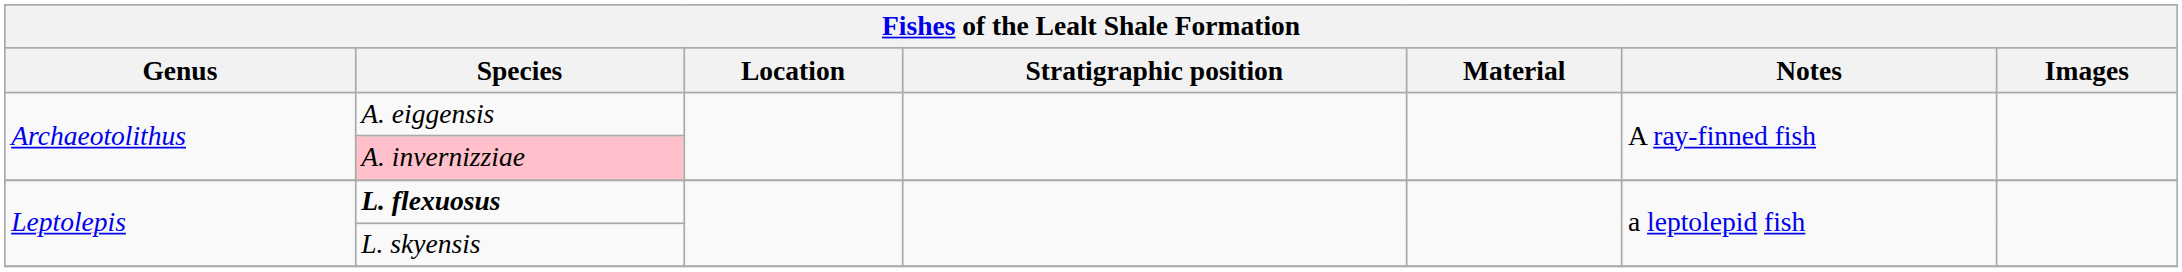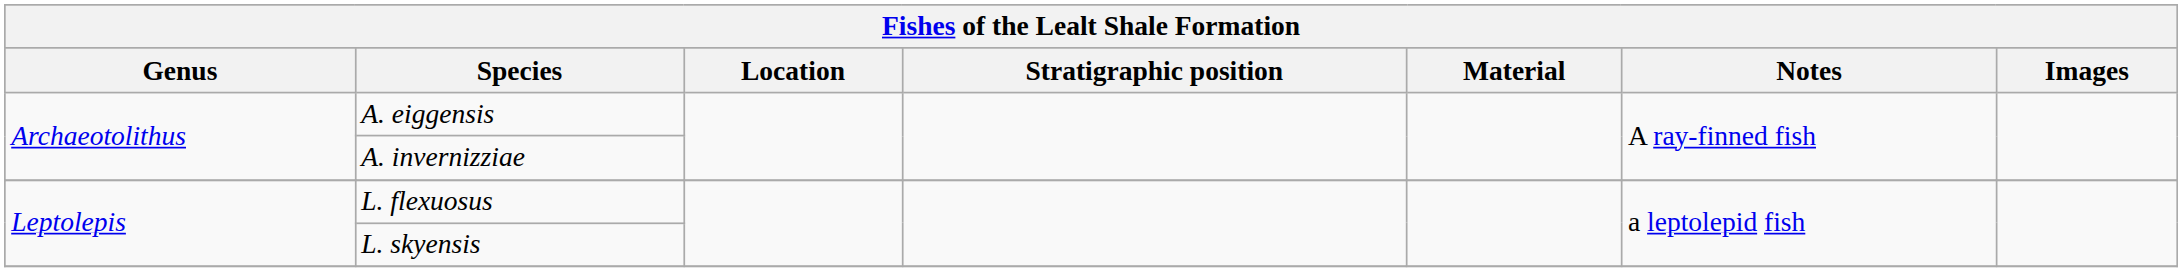A. invernizziae | Species: pink background -> no background
L. flexuosus | Species: bold -> normal
